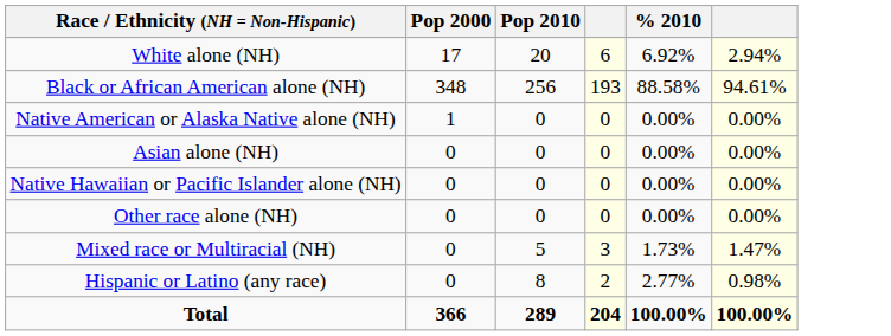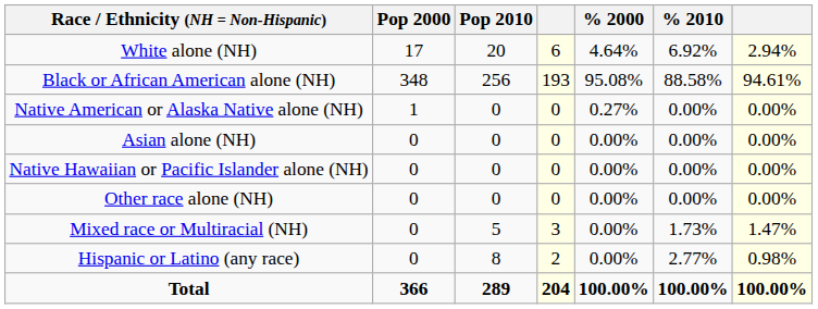+ column: % 2000 | 4.64% | 95.08% | 0.27% | 0.00% | 0.00% | 0.00% | 0.00% | 0.00% | 100.00%
